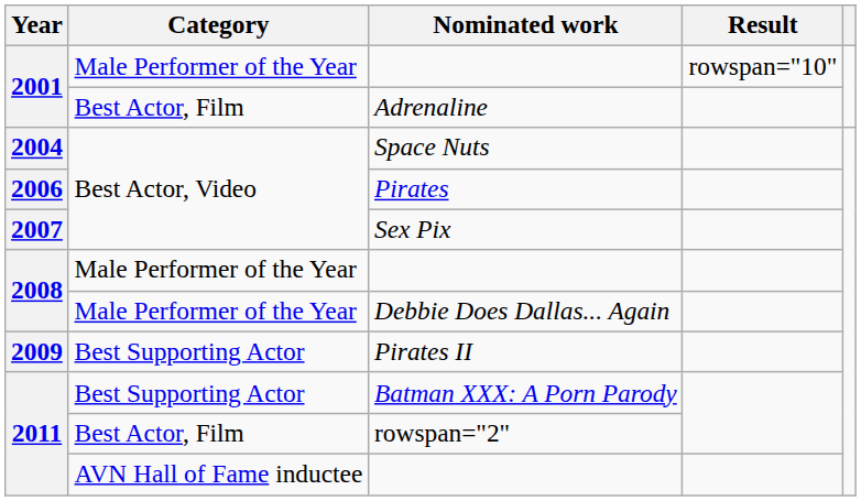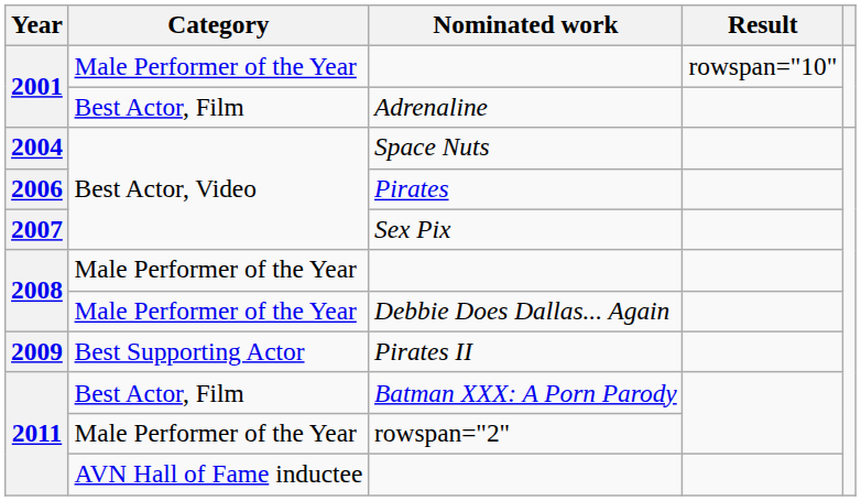Batman XXX: A Porn Parody | Category: Best Supporting Actor -> Best Actor, Film
rowspan="2" | Category: Best Actor, Film -> Male Performer of the Year
